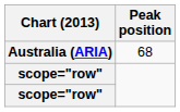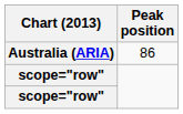Australia (ARIA) | Peak position: 68 -> 86
